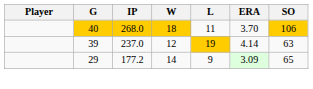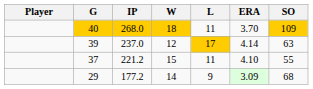268.0 | SO: 106 -> 109
237.0 | L: 19 -> 17
+ row: 37 | 221.2 | 15 | 11 | 4.10 | 55
177.2 | SO: 65 -> 68
